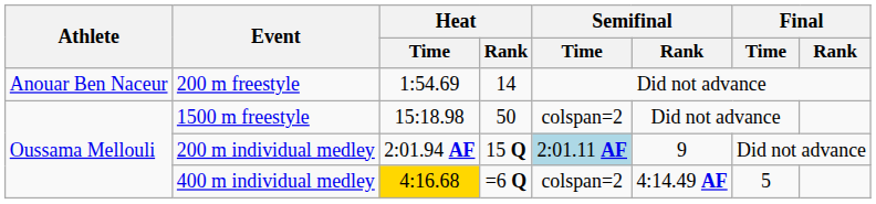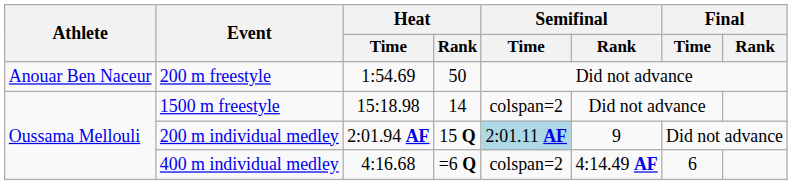200 m freestyle | Heat / Rank: 14 -> 50
1500 m freestyle | Heat / Rank: 50 -> 14
400 m individual medley | Heat / Time: gold background -> no background
400 m individual medley | Final / Time: 5 -> 6
